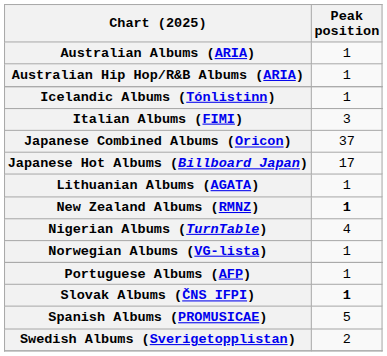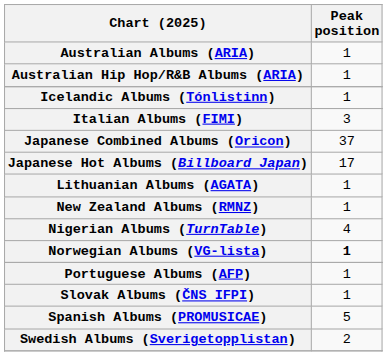New Zealand Albums (RMNZ) | Peak position: bold -> normal
Norwegian Albums (VG-lista) | Peak position: normal -> bold
Slovak Albums (ČNS IFPI) | Peak position: bold -> normal
